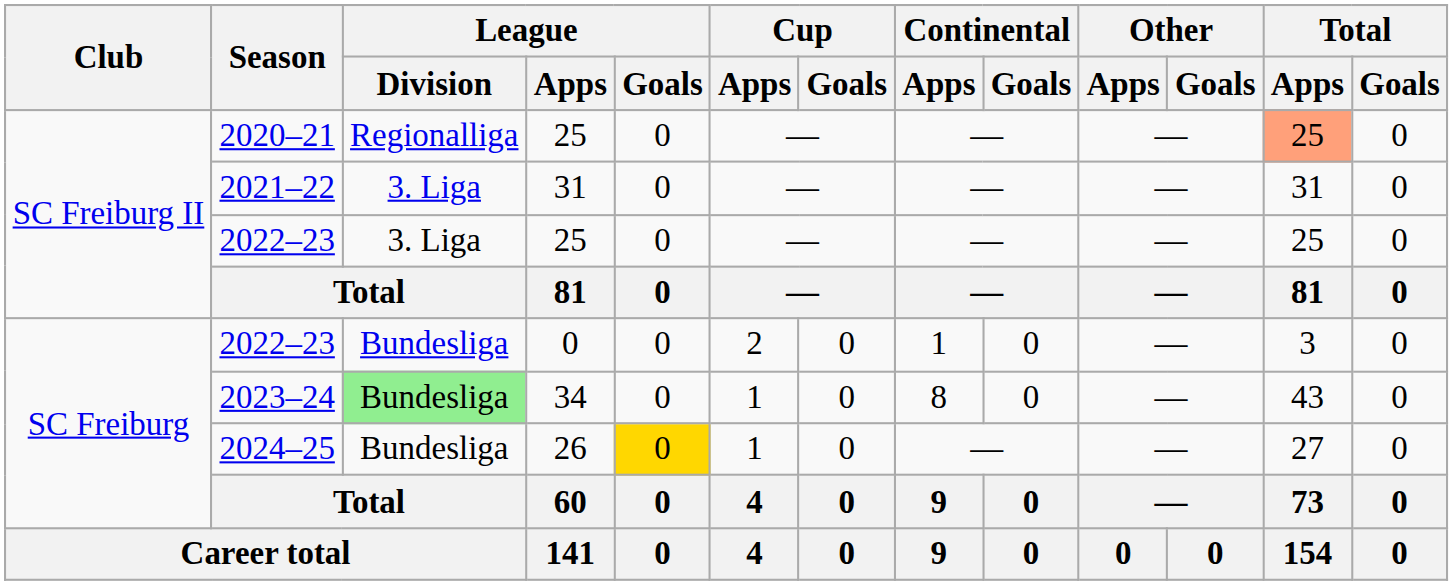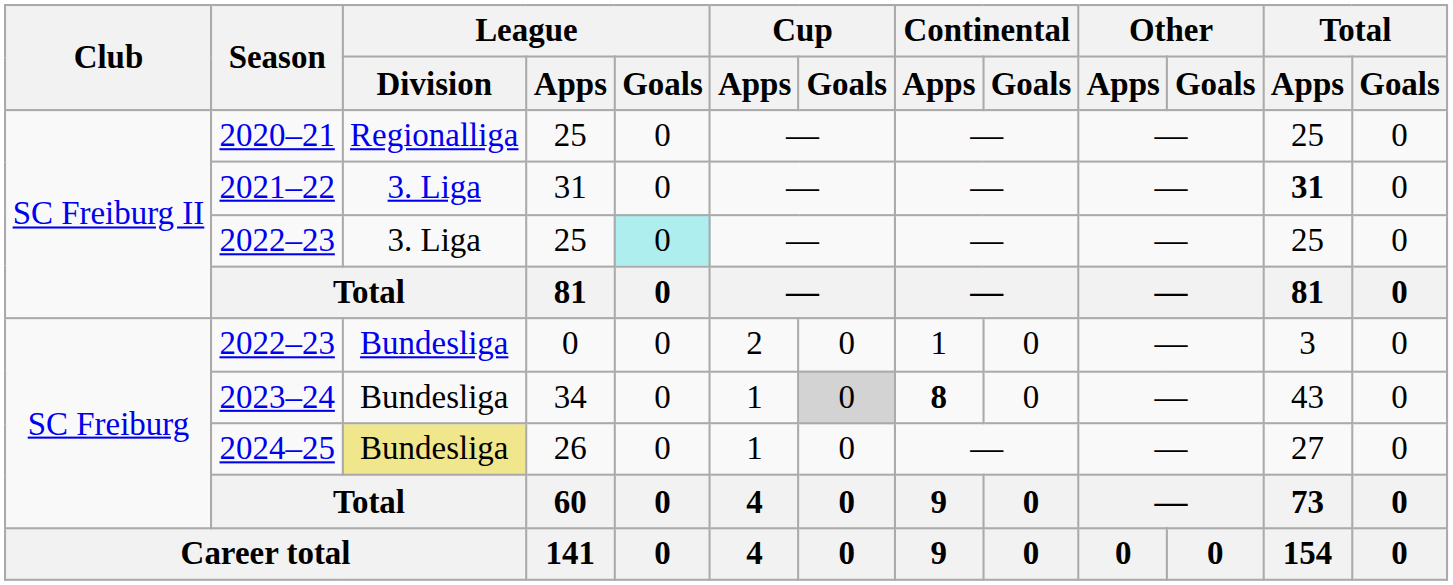2020–21 | Total / Apps: lightsalmon background -> no background
2021–22 | Total / Apps: normal -> bold
2022–23 / 25 | League / Goals: no background -> paleturquoise background
2023–24 | League / Division: lightgreen background -> no background
2023–24 | Cup / Goals: no background -> lightgrey background
2023–24 | Continental / Apps: normal -> bold
2024–25 | League / Division: no background -> khaki background
2024–25 | League / Goals: gold background -> no background
